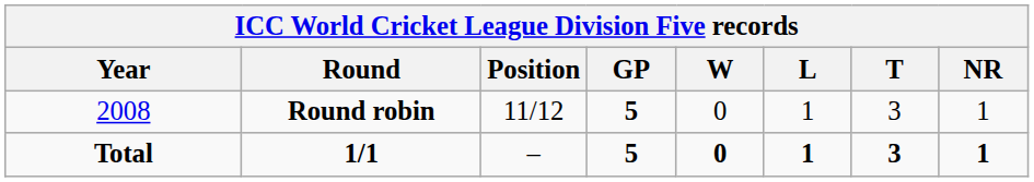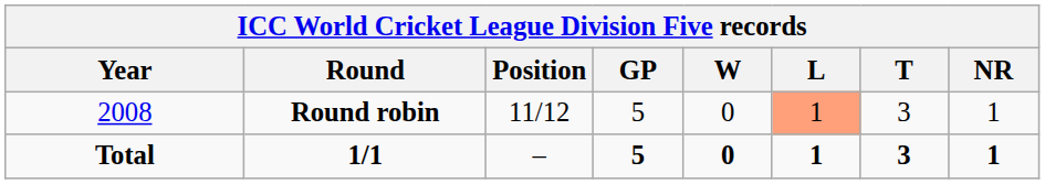2008 | GP: bold -> normal
2008 | L: no background -> lightsalmon background
